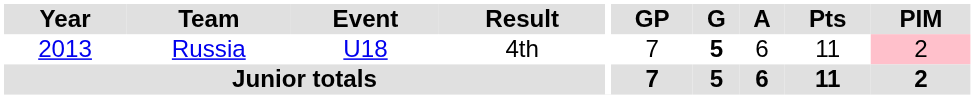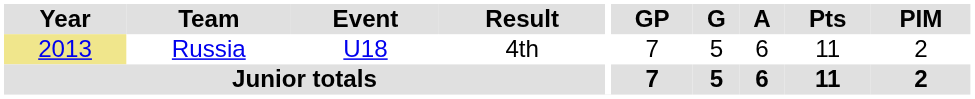Russia | Year: no background -> khaki background
Russia | G: bold -> normal
Russia | PIM: pink background -> no background
